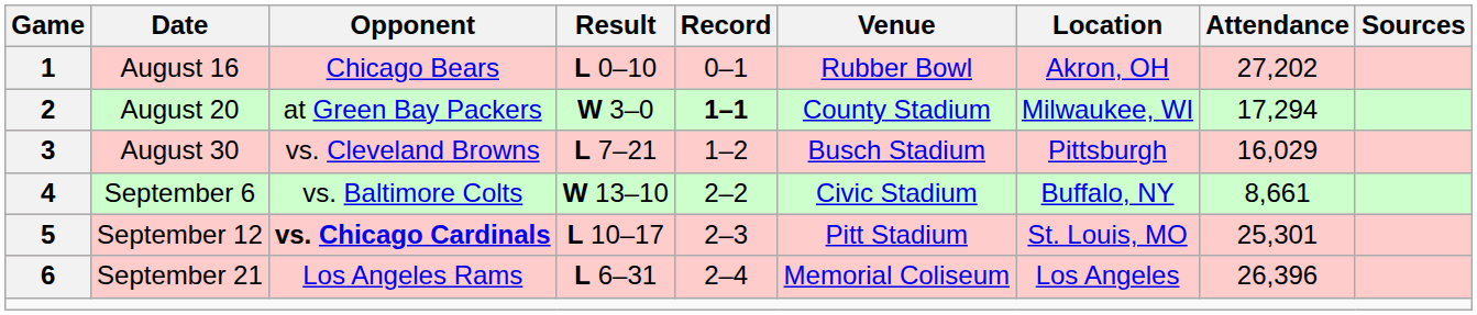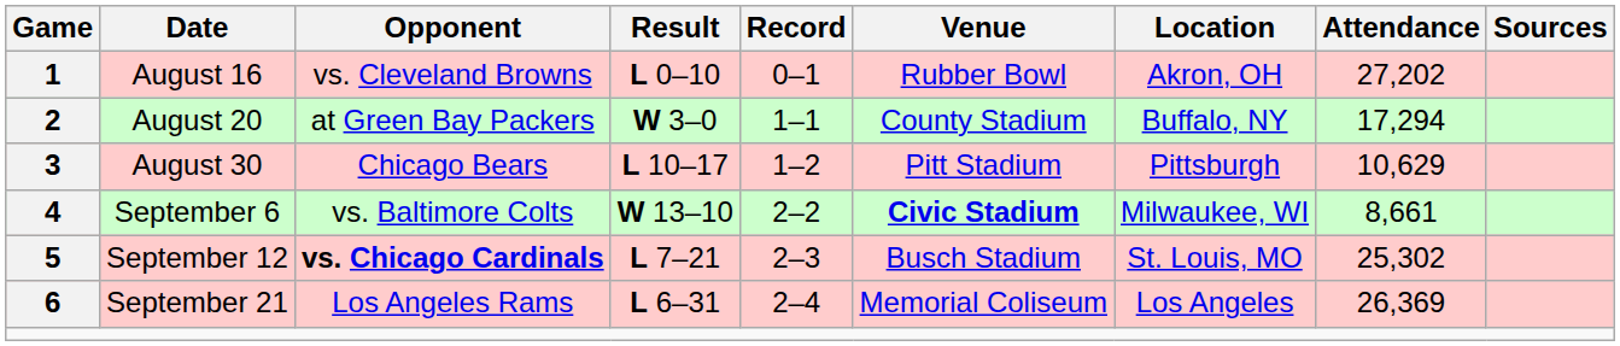August 16 | Opponent: Chicago Bears -> vs. Cleveland Browns
August 20 | Record: bold -> normal
August 20 | Location: Milwaukee, WI -> Buffalo, NY
August 30 | Opponent: vs. Cleveland Browns -> Chicago Bears
August 30 | Result: L 7–21 -> L 10–17
August 30 | Venue: Busch Stadium -> Pitt Stadium
August 30 | Attendance: 16,029 -> 10,629
September 6 | Venue: normal -> bold
September 6 | Location: Buffalo, NY -> Milwaukee, WI
September 12 | Result: L 10–17 -> L 7–21
September 12 | Venue: Pitt Stadium -> Busch Stadium
September 12 | Attendance: 25,301 -> 25,302
September 21 | Attendance: 26,396 -> 26,369
